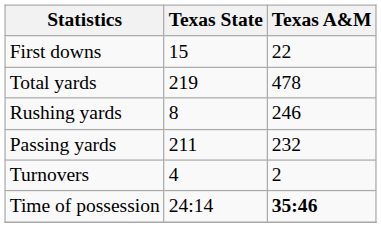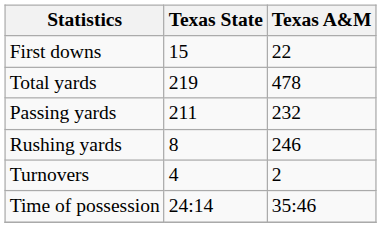rows swapped: Rushing yards <-> Passing yards
Time of possession | Texas A&M: bold -> normal
